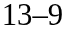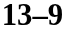row 1 | column 1: normal -> bold
